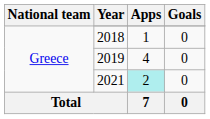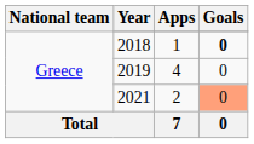2018 | Goals: normal -> bold
2021 | Apps: paleturquoise background -> no background
2021 | Goals: no background -> lightsalmon background
